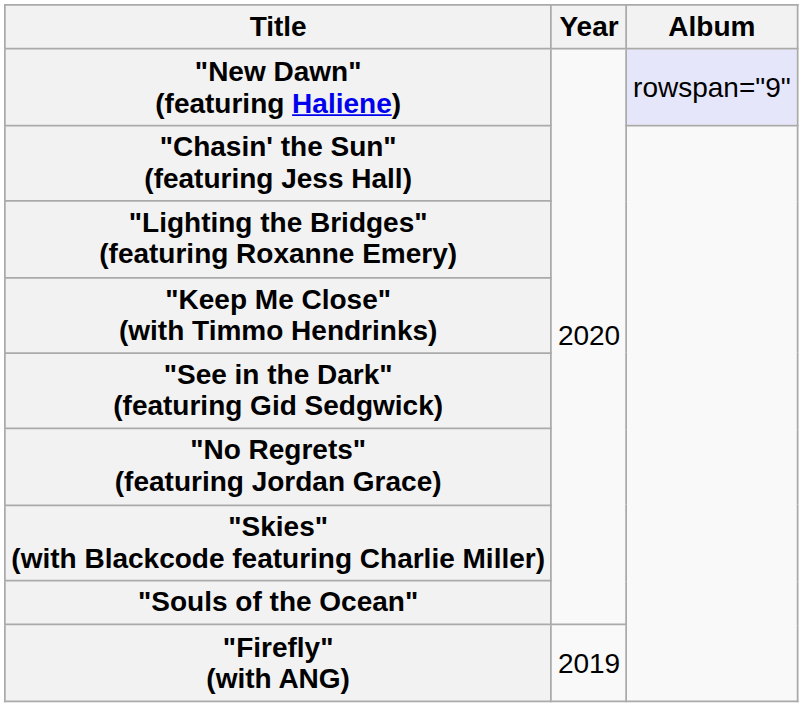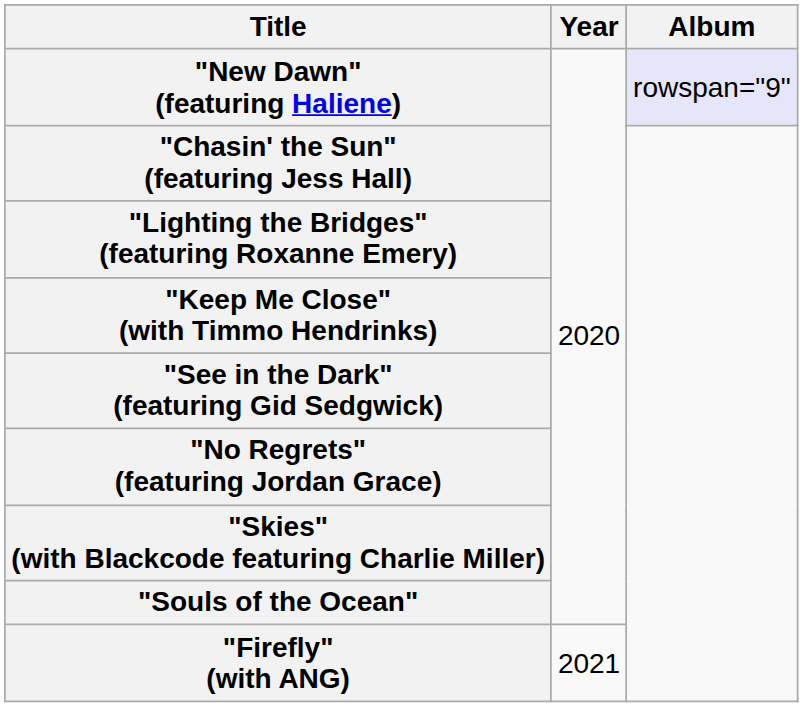"Firefly" (with ANG) | Year: 2019 -> 2021
